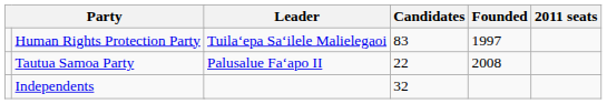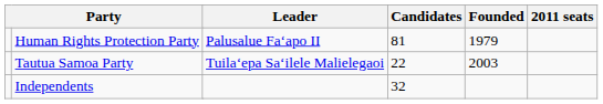Human Rights Protection Party | Leader: Tuilaʻepa Saʻilele Malielegaoi -> Palusalue Faʻapo II
Human Rights Protection Party | Candidates: 83 -> 81
Human Rights Protection Party | Founded: 1997 -> 1979
Tautua Samoa Party | Leader: Palusalue Faʻapo II -> Tuilaʻepa Saʻilele Malielegaoi
Tautua Samoa Party | Founded: 2008 -> 2003
